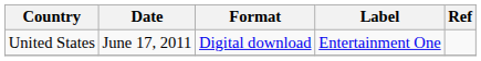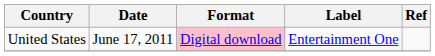United States | Format: no background -> pink background
